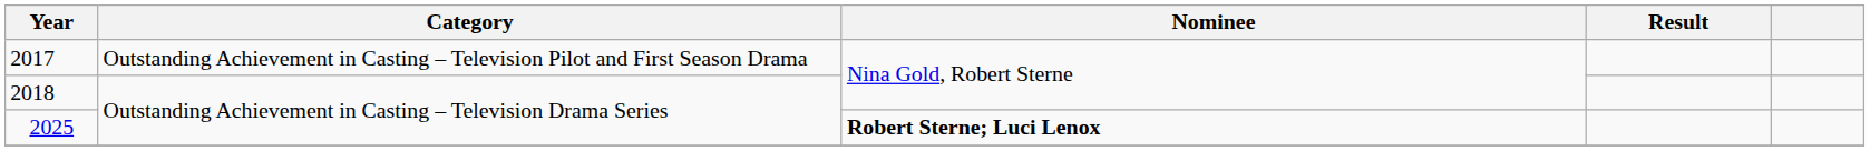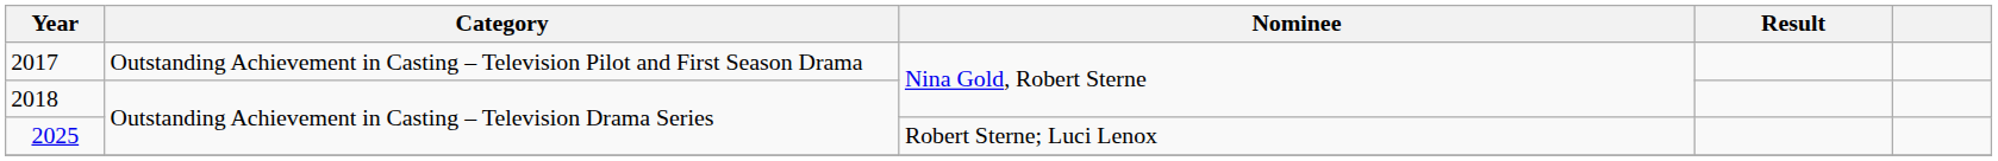2025 | Nominee: bold -> normal
